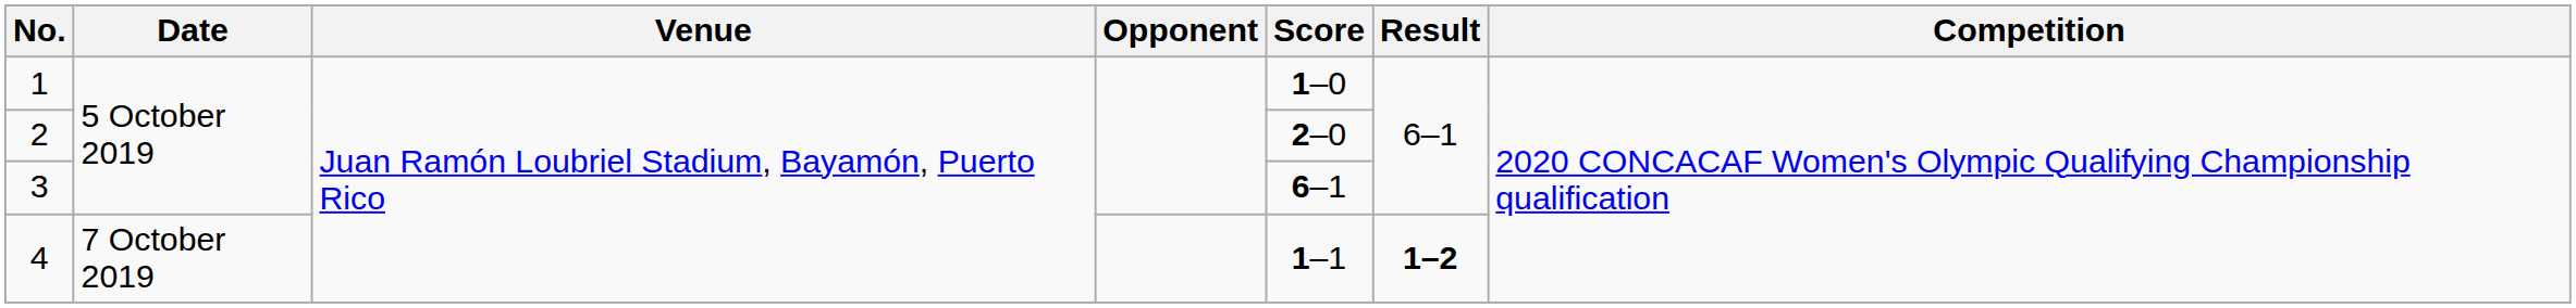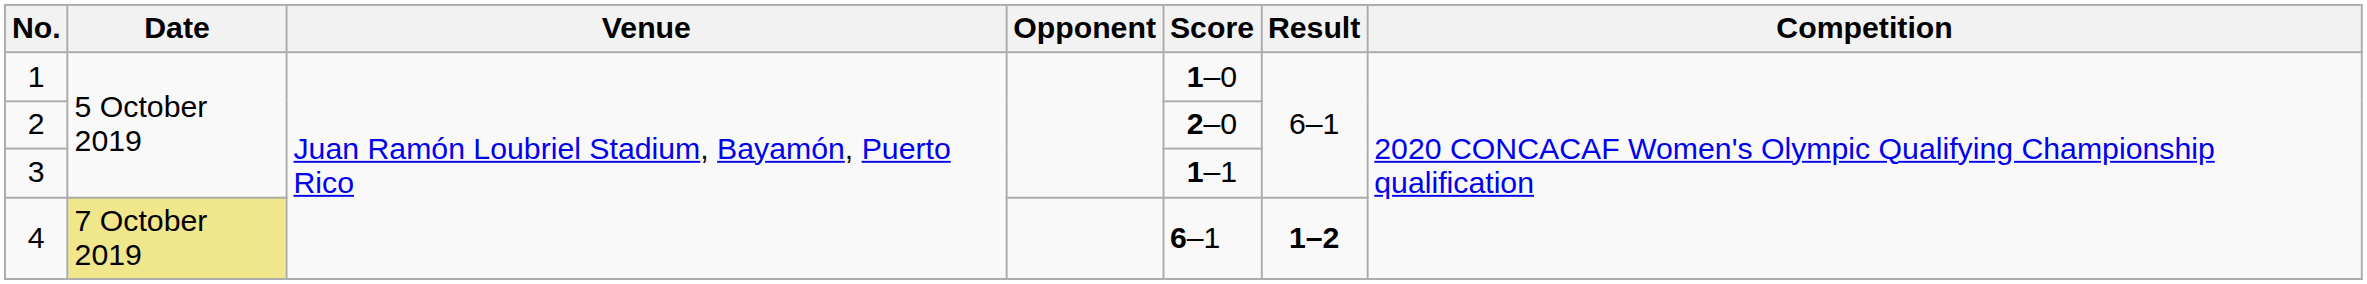3 | Score: 6–1 -> 1–1
4 | Date: no background -> khaki background
4 | Score: 1–1 -> 6–1
